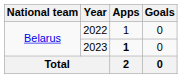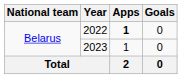2022 | Apps: normal -> bold
2023 | Apps: bold -> normal
